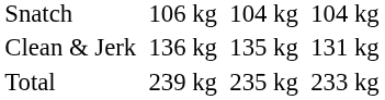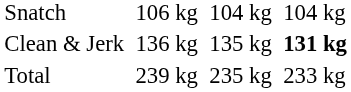Clean & Jerk | column 4: normal -> bold
